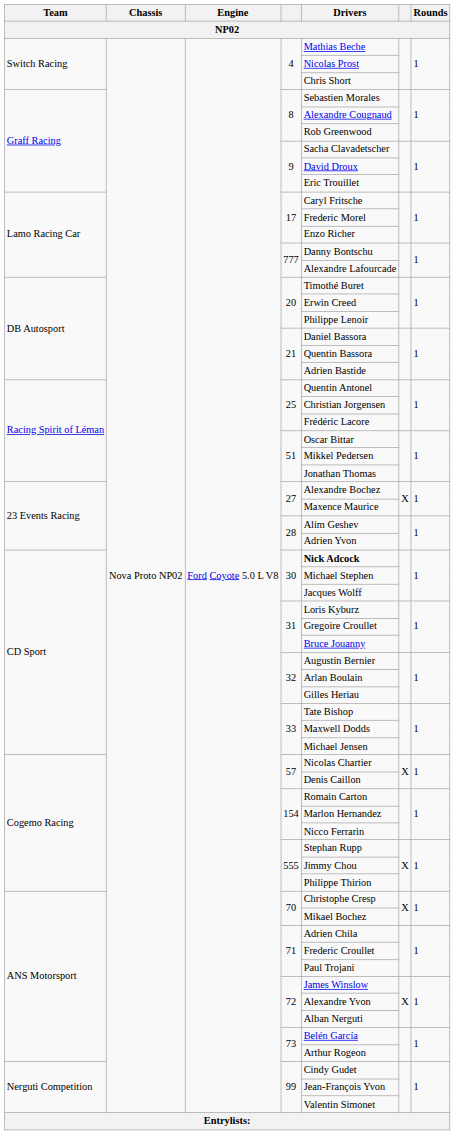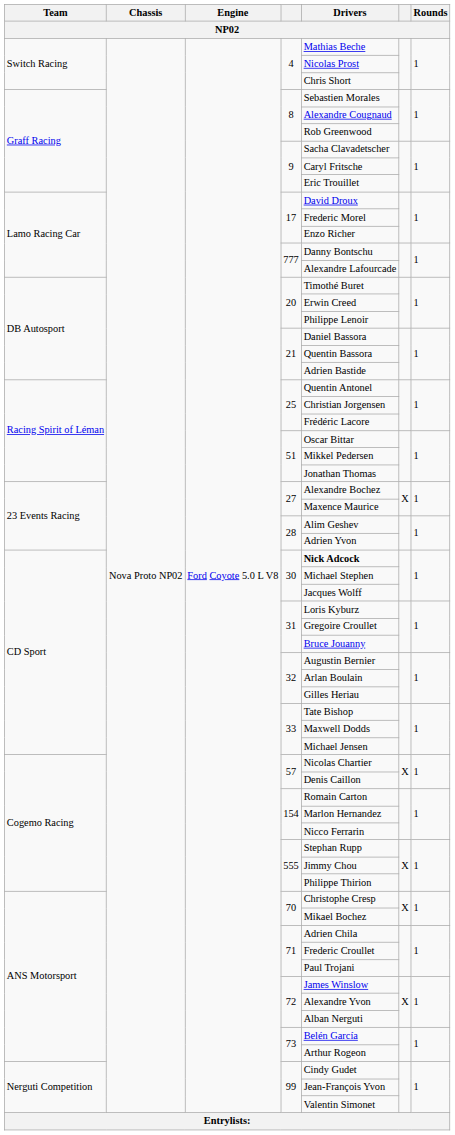row 10 | Drivers: David Droux -> Caryl Fritsche
row 12 | Drivers: Caryl Fritsche -> David Droux
